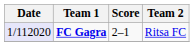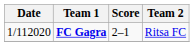FC Gagra | Date: lavender background -> no background
